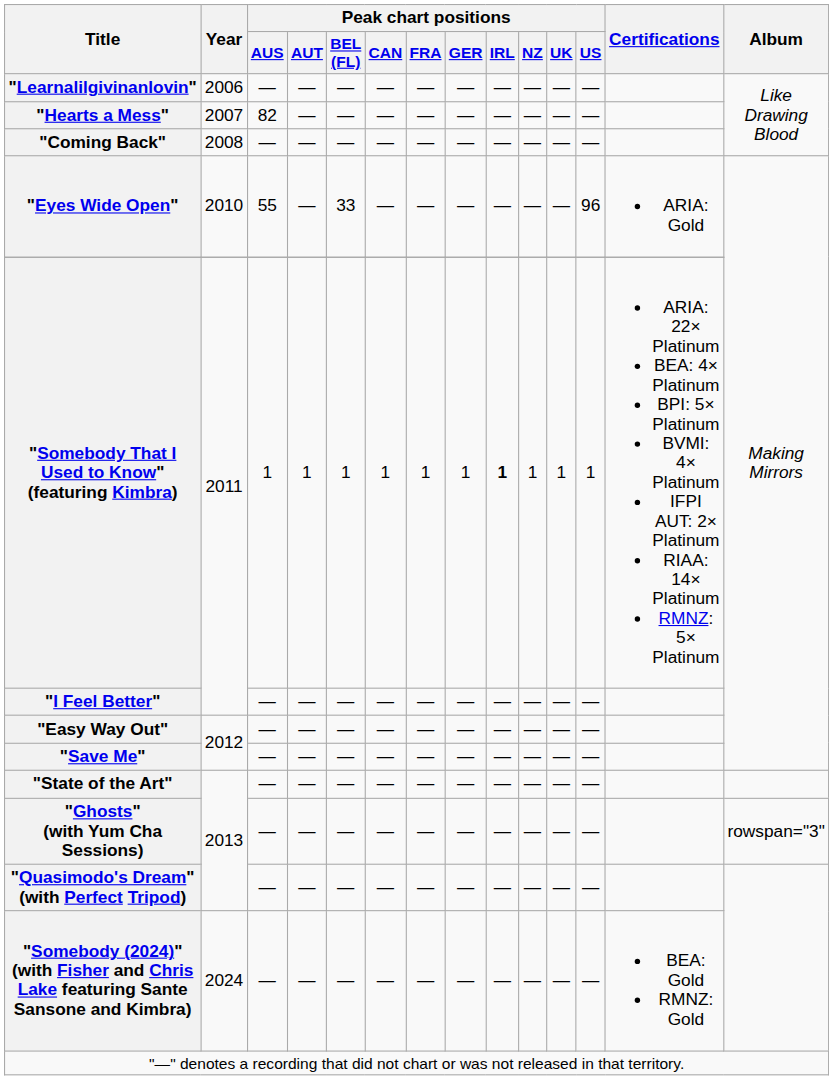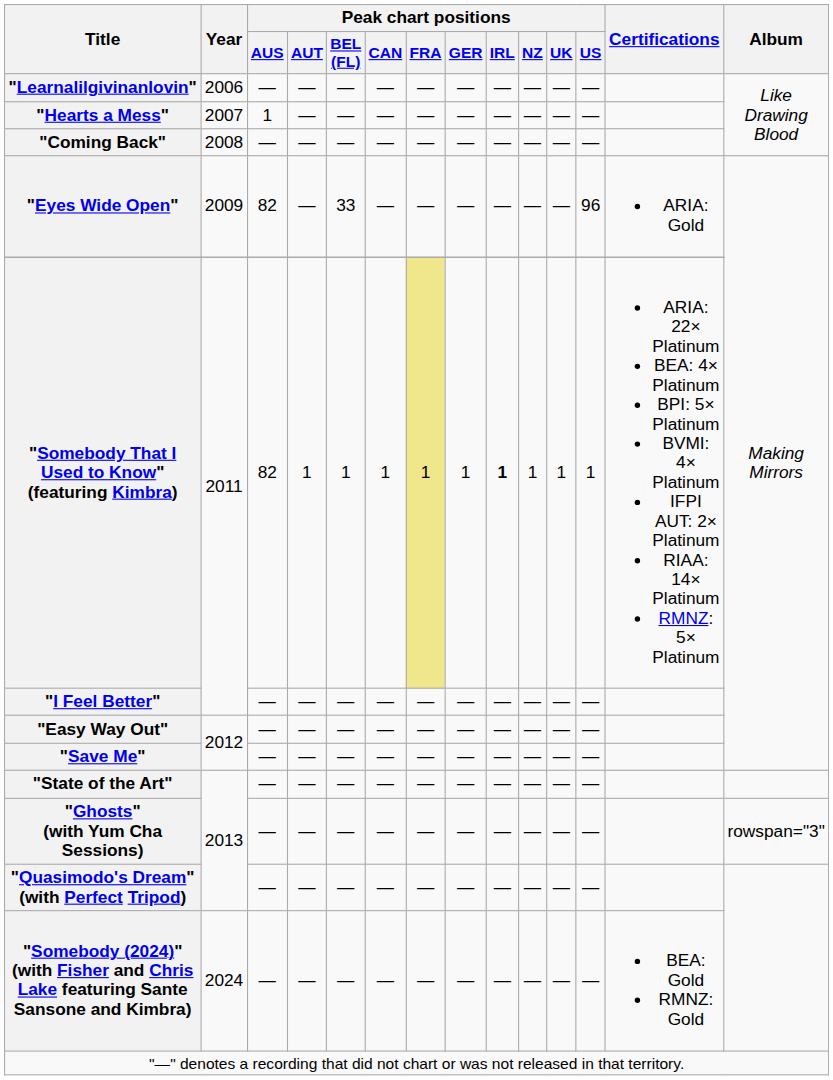"Hearts a Mess" | Peak chart positions / AUS: 82 -> 1
"Eyes Wide Open" | Year: 2010 -> 2009
"Eyes Wide Open" | Peak chart positions / AUS: 55 -> 82
"Somebody That I Used to Know" (featuring Kimbra) | Peak chart positions / AUS: 1 -> 82
"Somebody That I Used to Know" (featuring Kimbra) | Peak chart positions / FRA: no background -> khaki background
